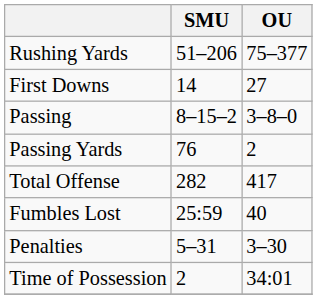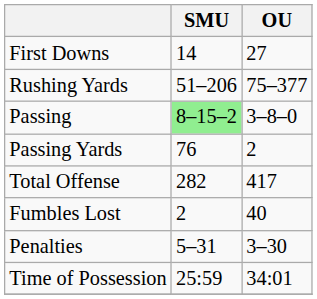rows swapped: First Downs <-> Rushing Yards
Passing | SMU: no background -> lightgreen background
Fumbles Lost | SMU: 25:59 -> 2
Time of Possession | SMU: 2 -> 25:59
